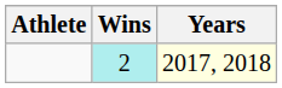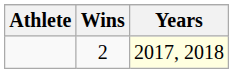row 2 | Wins: paleturquoise background -> no background
